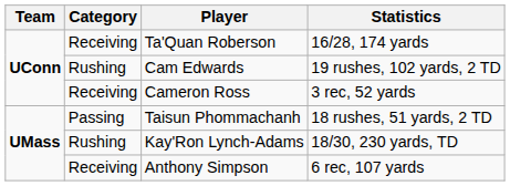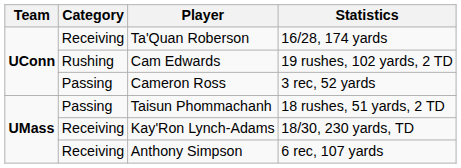Cameron Ross | Category: Receiving -> Passing
Kay'Ron Lynch-Adams | Category: Rushing -> Receiving
